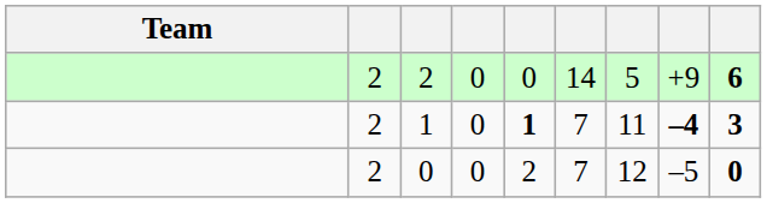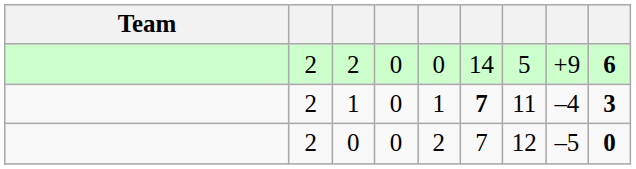row 3 | column 5: bold -> normal
row 3 | column 6: normal -> bold
row 3 | column 8: bold -> normal
